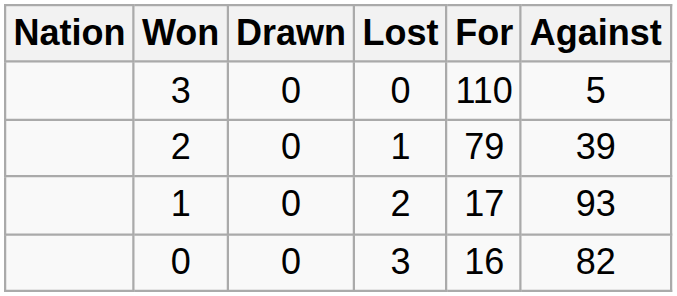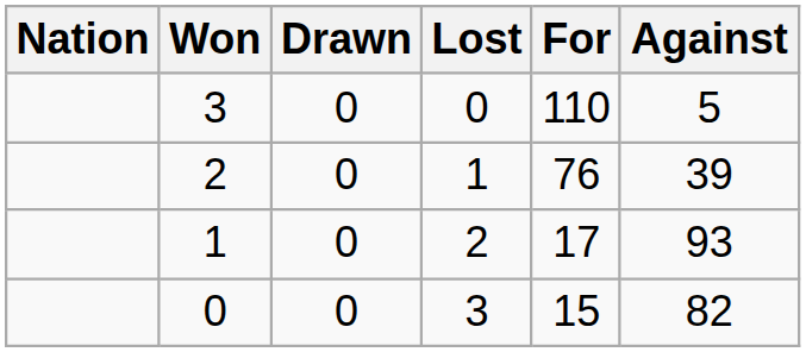row 3 | For: 79 -> 76
row 5 | For: 16 -> 15
